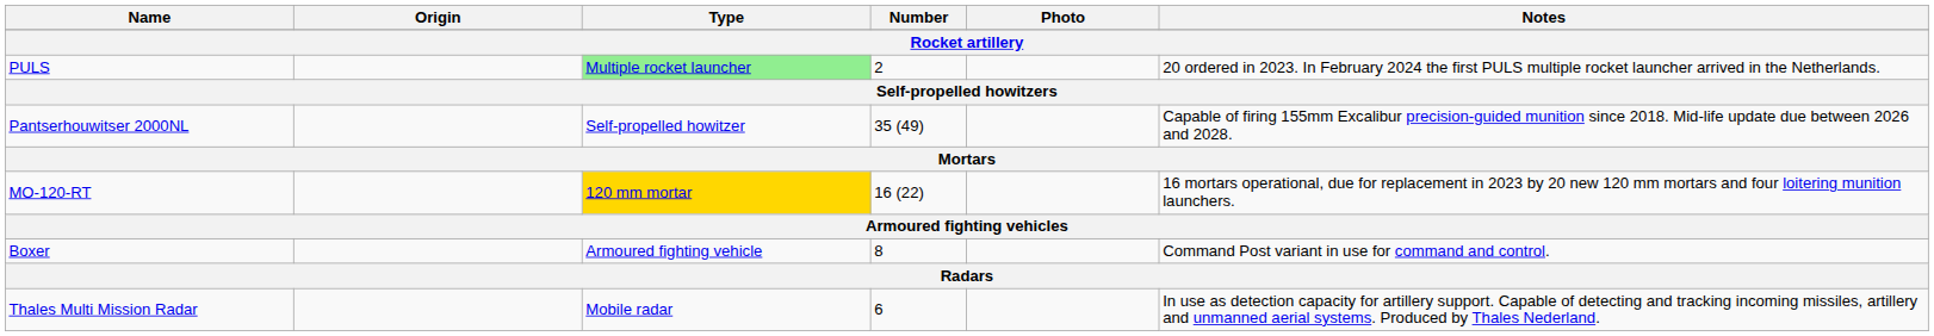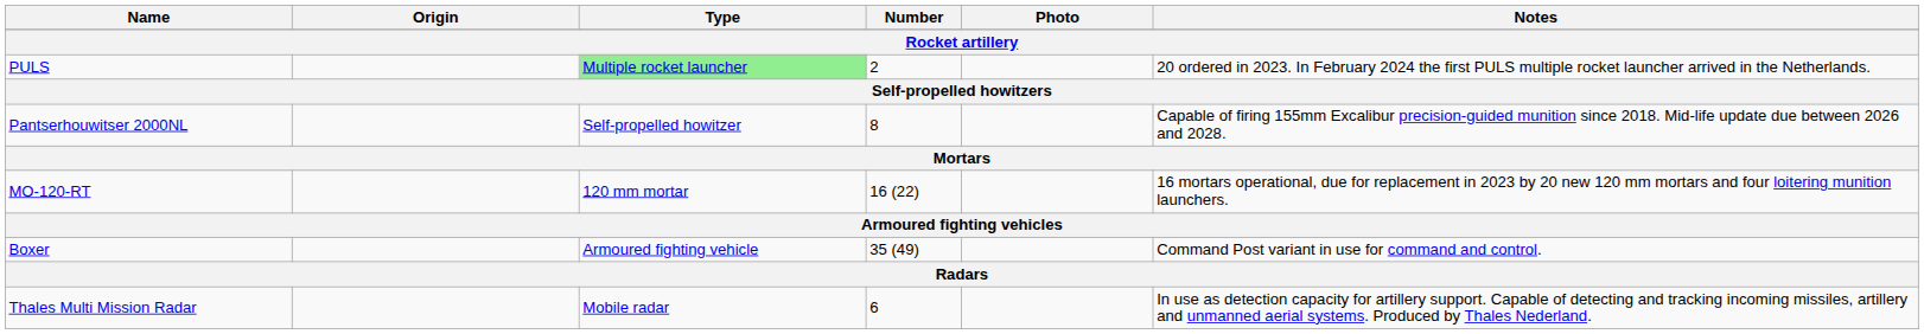Pantserhouwitser 2000NL | Number: 35 (49) -> 8
MO-120-RT | Type: gold background -> no background
Boxer | Number: 8 -> 35 (49)
